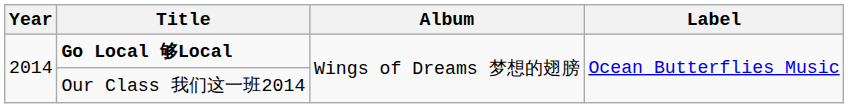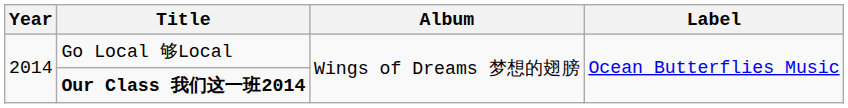Go Local 够Local | Title: bold -> normal
Our Class 我们这一班2014 | Title: normal -> bold
